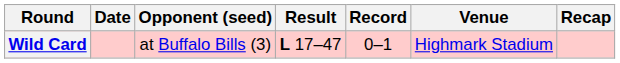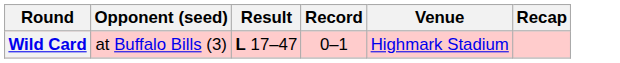- column: Date
